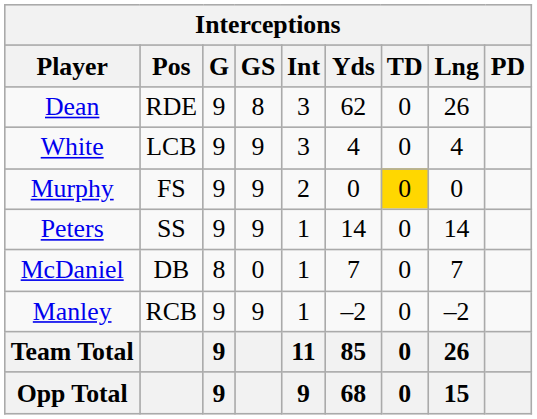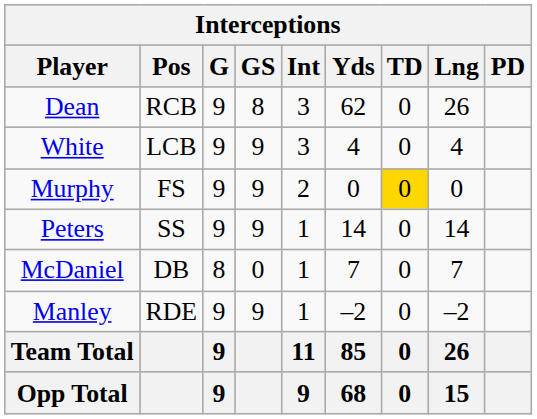Dean | Pos: RDE -> RCB
Manley | Pos: RCB -> RDE
